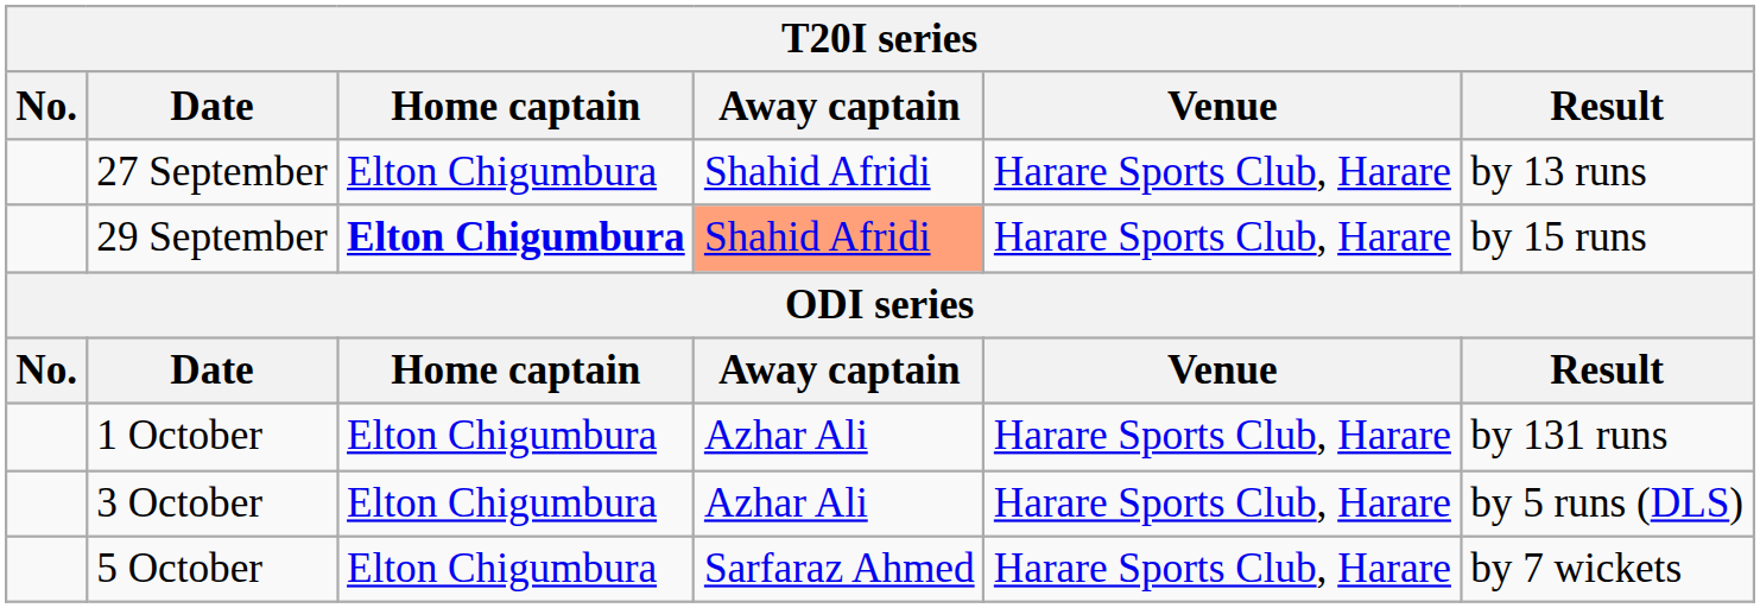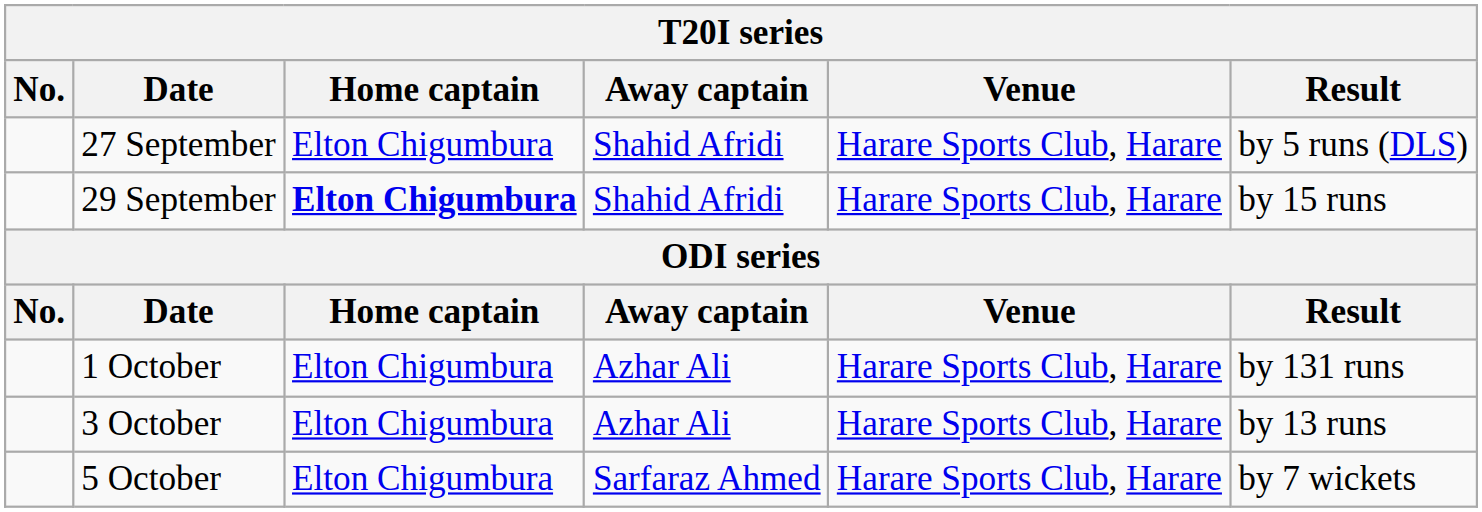27 September | Result: by 13 runs -> by 5 runs (DLS)
29 September | Away captain: lightsalmon background -> no background
3 October | Result: by 5 runs (DLS) -> by 13 runs
